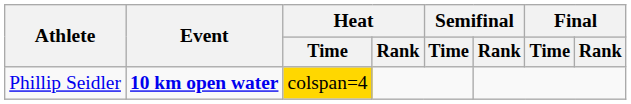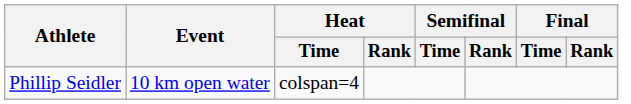Phillip Seidler | Event: bold -> normal
Phillip Seidler | Heat / Time: gold background -> no background
